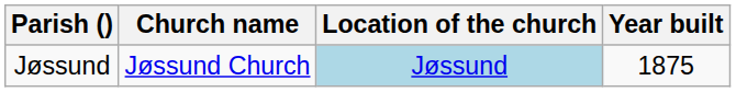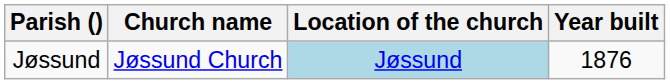row 2 | Year built: 1875 -> 1876
